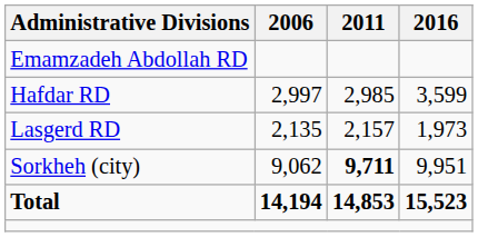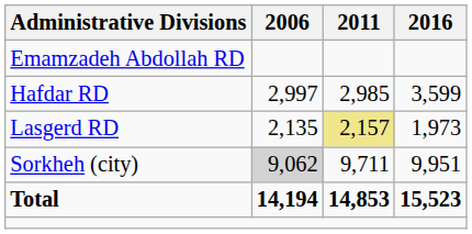Lasgerd RD | 2011: no background -> khaki background
Sorkheh (city) | 2006: no background -> lightgrey background
Sorkheh (city) | 2011: bold -> normal
